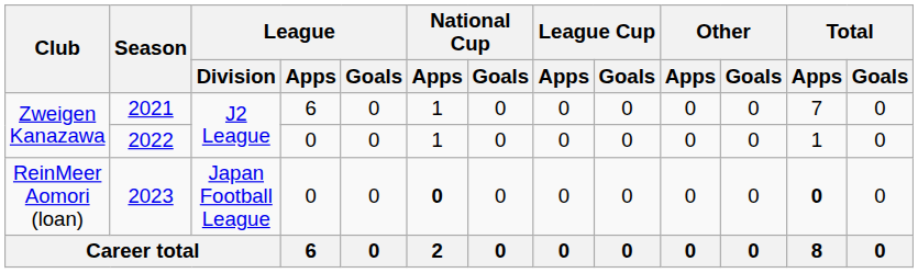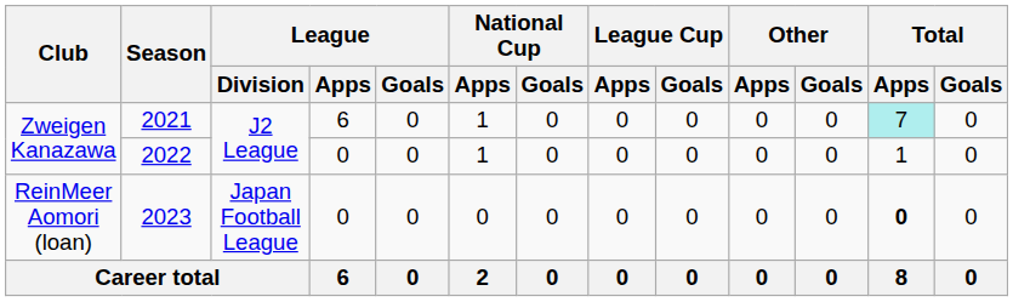2021 | Total / Apps: no background -> paleturquoise background
2023 | National Cup / Apps: bold -> normal
